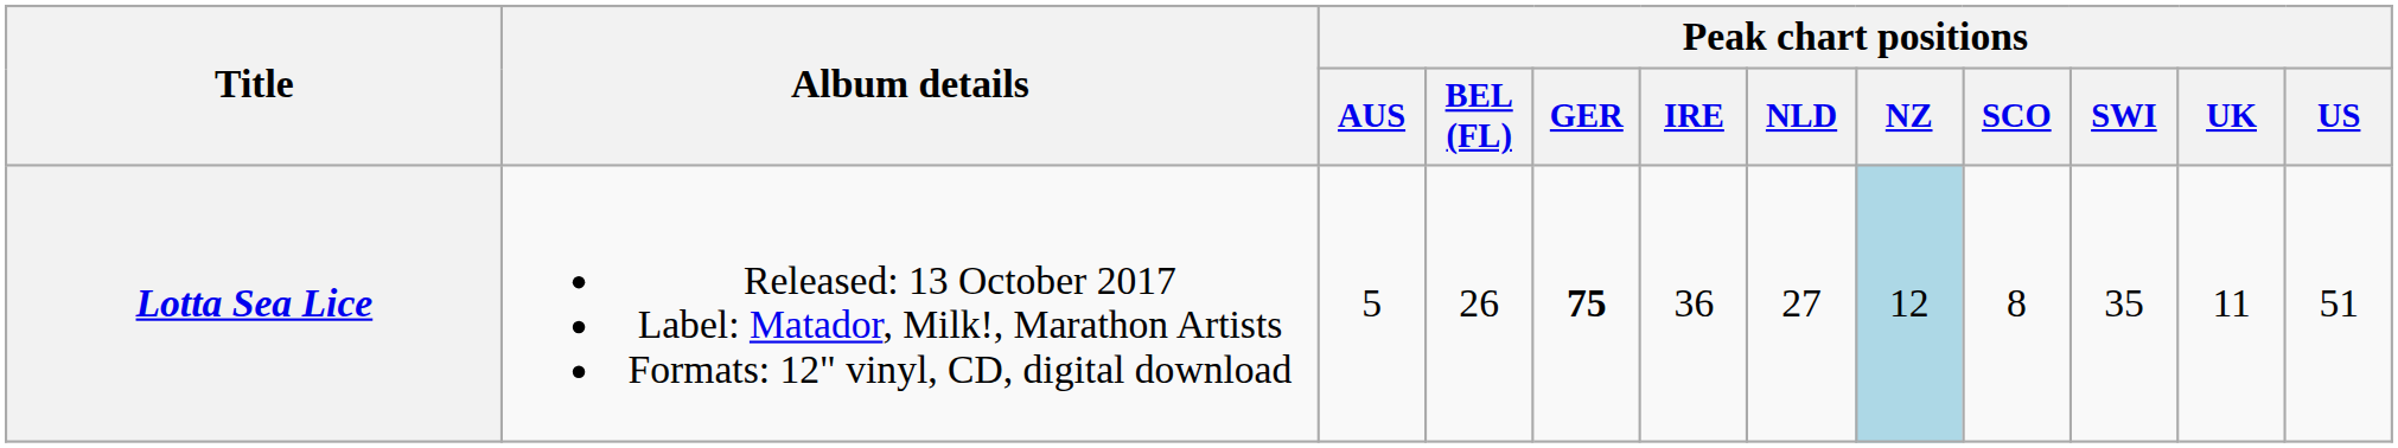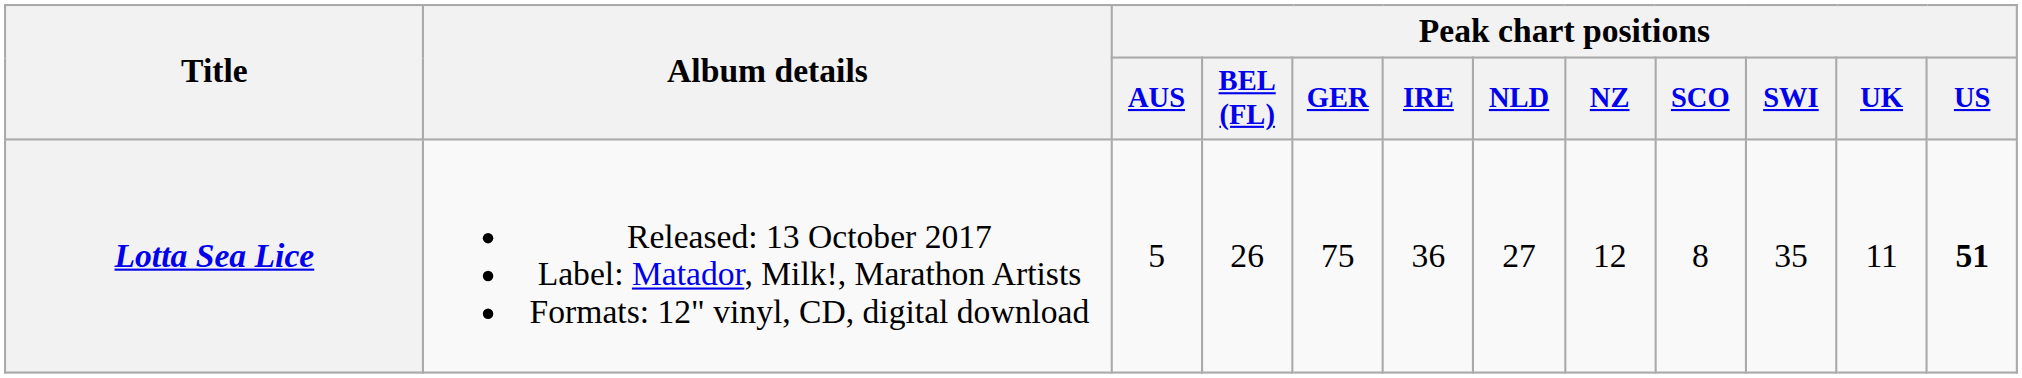Lotta Sea Lice | Peak chart positions / GER: bold -> normal
Lotta Sea Lice | Peak chart positions / NZ: lightblue background -> no background
Lotta Sea Lice | Peak chart positions / US: normal -> bold
